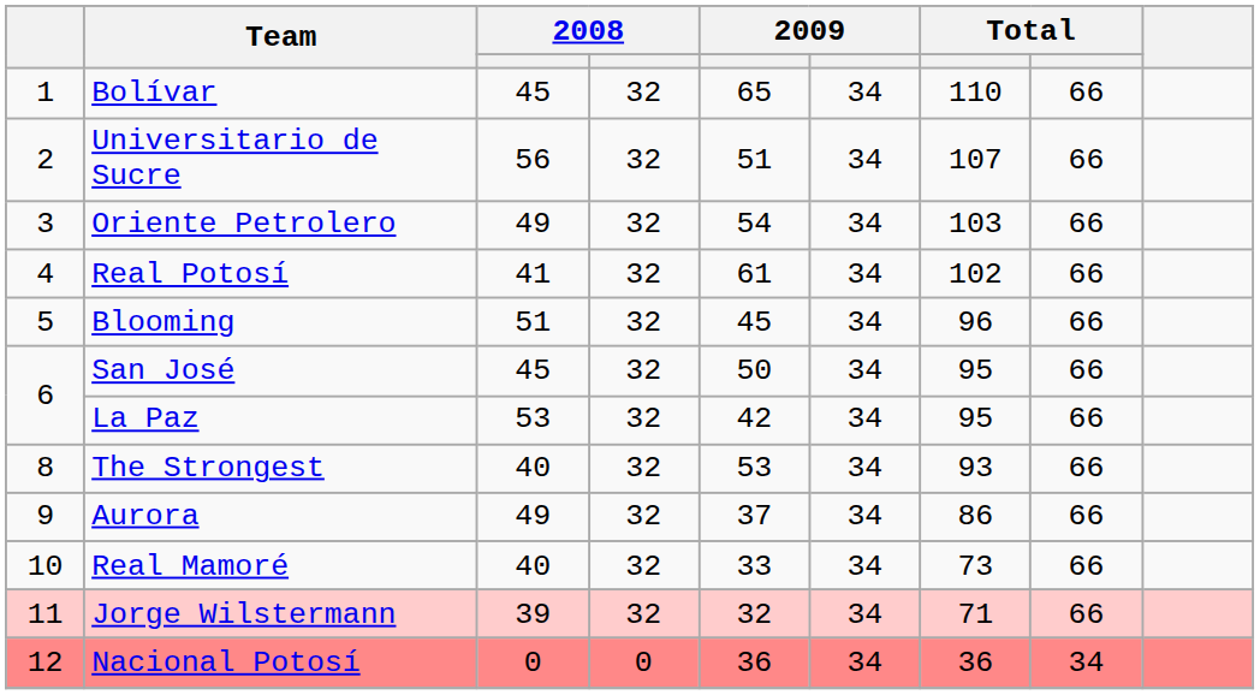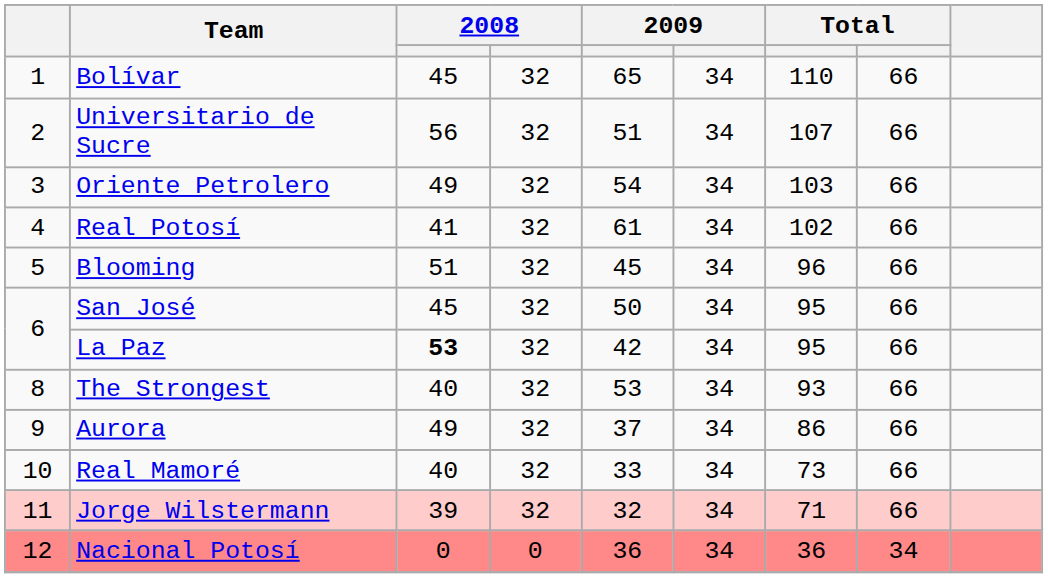La Paz | column 3: normal -> bold
